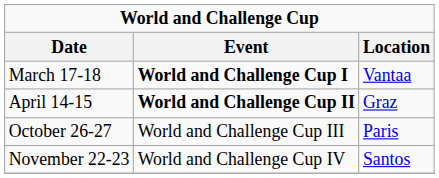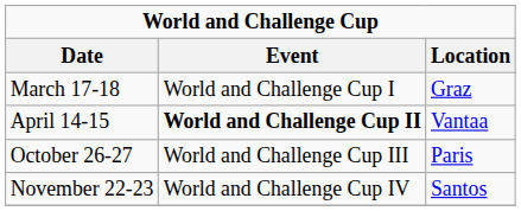March 17-18 | Event: bold -> normal
March 17-18 | Location: Vantaa -> Graz
April 14-15 | Location: Graz -> Vantaa
